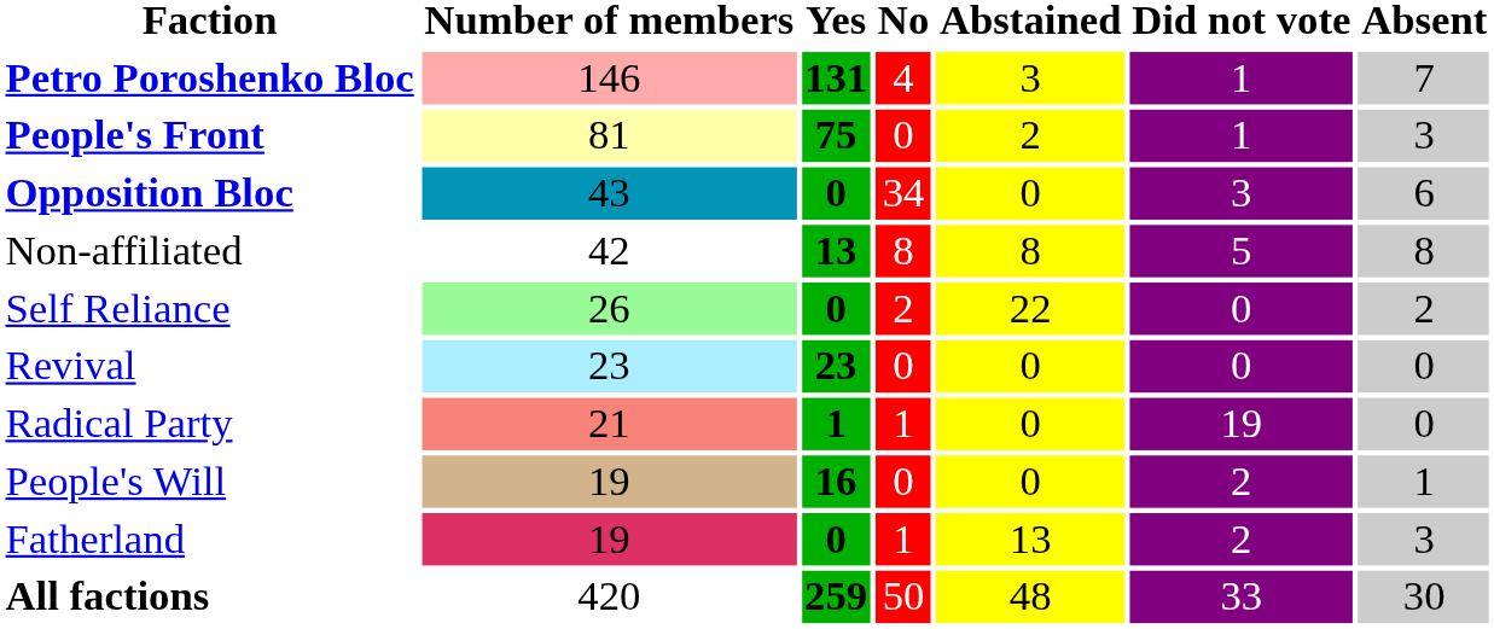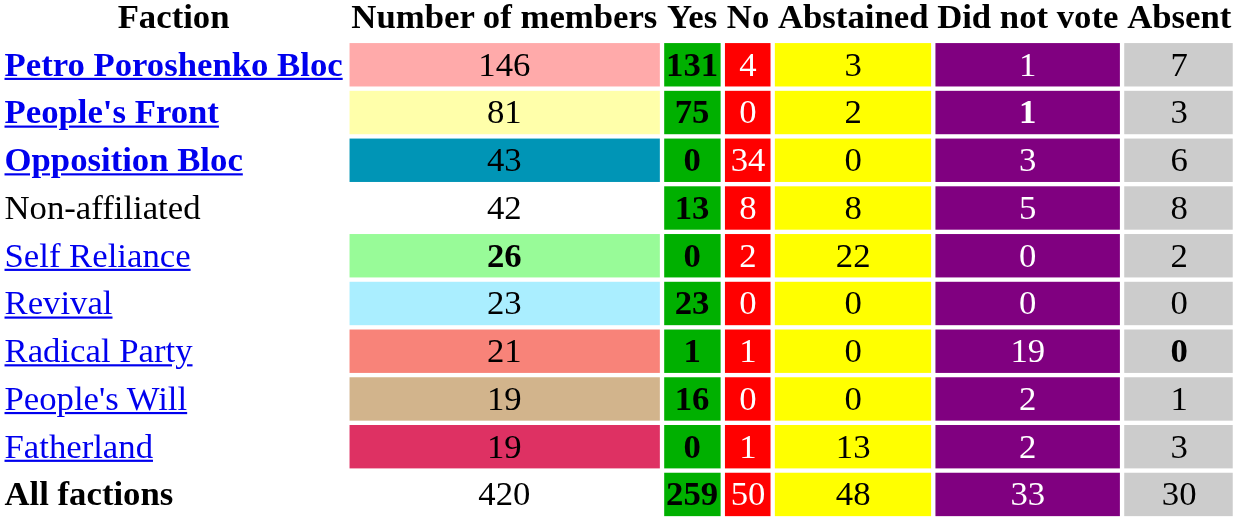People's Front | Did not vote: normal -> bold
Self Reliance | Number of members: normal -> bold
Radical Party | Absent: normal -> bold
